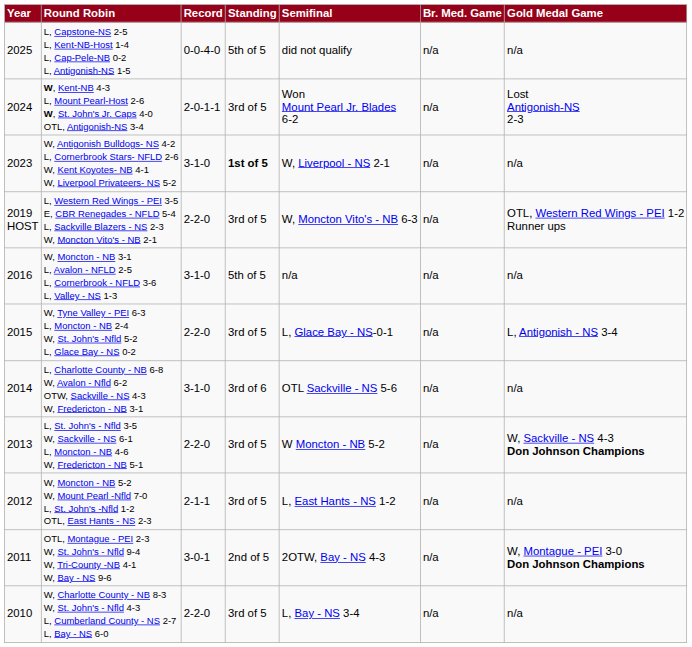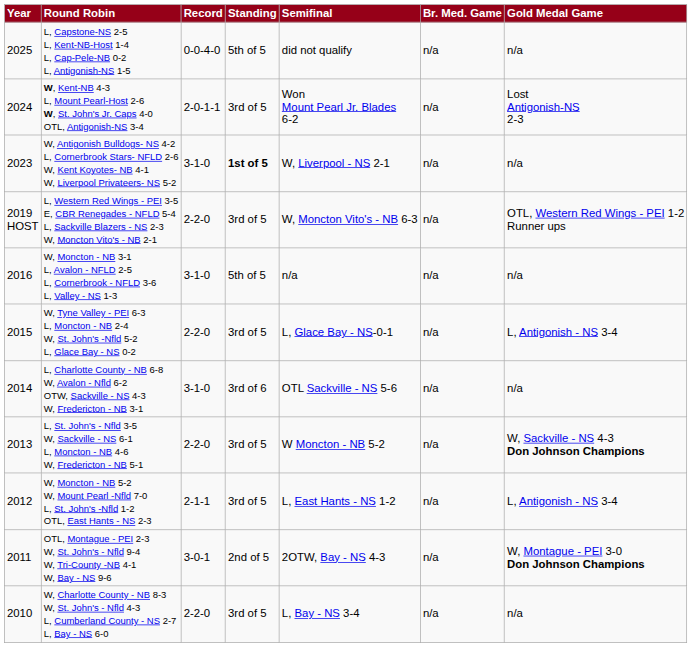row 10 | column 7: n/a -> L, Antigonish - NS 3-4
